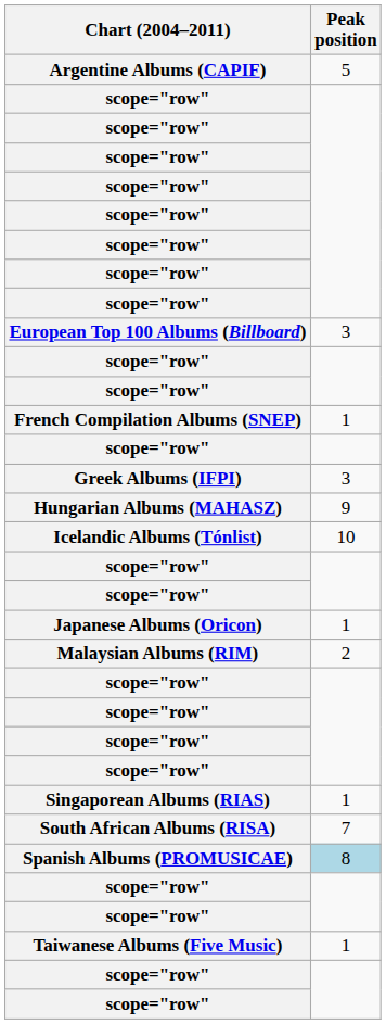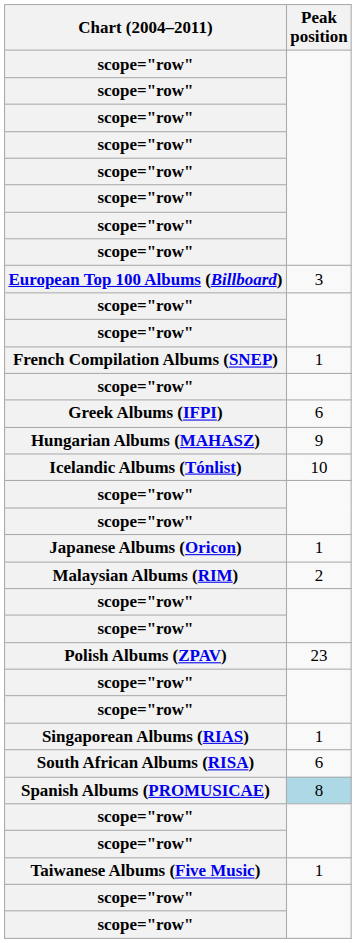- row: Argentine Albums (CAPIF) | 5
Greek Albums (IFPI) | Peak position: 3 -> 6
+ row: Polish Albums (ZPAV) | 23
South African Albums (RISA) | Peak position: 7 -> 6
